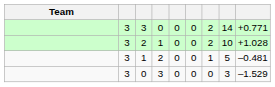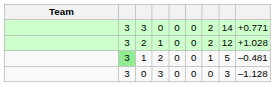row 3 | column 8: 10 -> 12
row 4 | column 2: no background -> lightgreen background
row 5 | column 9: –1.529 -> –1.128
